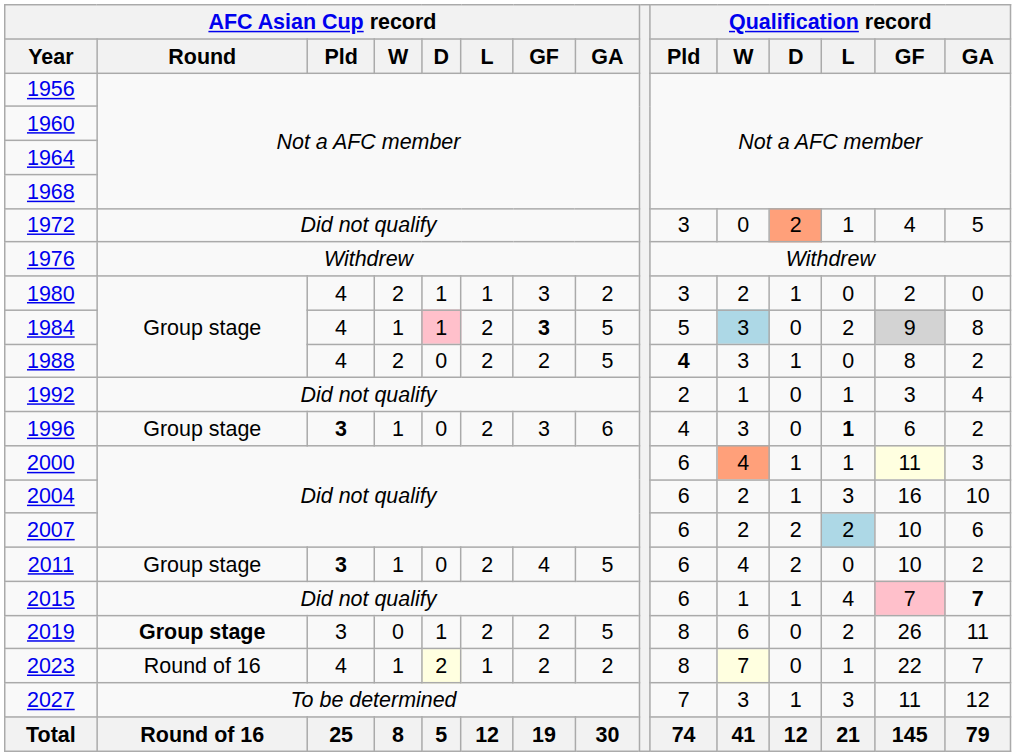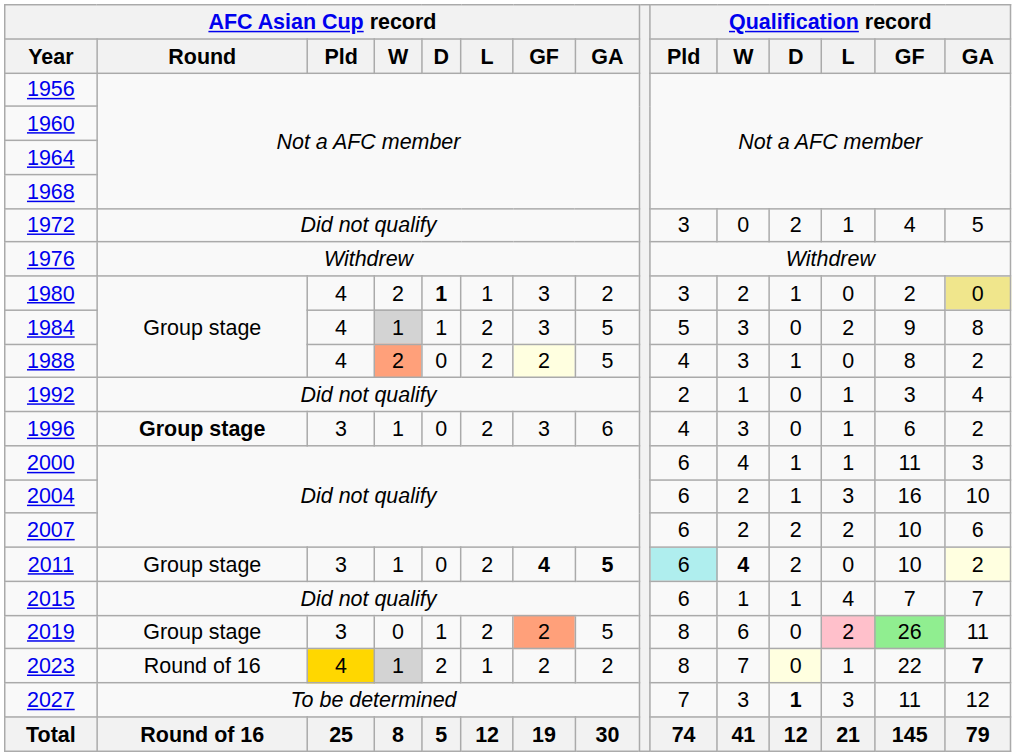1972 | Qualification record / D: lightsalmon background -> no background
1980 | AFC Asian Cup record / D: normal -> bold
1980 | Qualification record / GA: no background -> khaki background
1984 | AFC Asian Cup record / W: no background -> lightgrey background
1984 | AFC Asian Cup record / D: pink background -> no background
1984 | AFC Asian Cup record / GF: bold -> normal
1984 | Qualification record / W: lightblue background -> no background
1984 | Qualification record / GF: lightgrey background -> no background
1988 | AFC Asian Cup record / W: no background -> lightsalmon background
1988 | AFC Asian Cup record / GF: no background -> lightyellow background
1988 | Qualification record / Pld: bold -> normal
1996 | AFC Asian Cup record / Round: normal -> bold
1996 | AFC Asian Cup record / Pld: bold -> normal
1996 | Qualification record / L: bold -> normal
2000 | Qualification record / W: lightsalmon background -> no background
2000 | Qualification record / GF: lightyellow background -> no background
2007 | Qualification record / L: lightblue background -> no background
2011 | AFC Asian Cup record / Pld: bold -> normal
2011 | AFC Asian Cup record / GF: normal -> bold
2011 | AFC Asian Cup record / GA: normal -> bold
2011 | Qualification record / Pld: no background -> paleturquoise background
2011 | Qualification record / W: normal -> bold
2011 | Qualification record / GA: no background -> lightyellow background
2015 | Qualification record / GF: pink background -> no background
2015 | Qualification record / GA: bold -> normal
2019 | AFC Asian Cup record / Round: bold -> normal
2019 | AFC Asian Cup record / GF: no background -> lightsalmon background
2019 | Qualification record / L: no background -> pink background
2019 | Qualification record / GF: no background -> lightgreen background
2023 | AFC Asian Cup record / Pld: no background -> gold background
2023 | AFC Asian Cup record / W: no background -> lightgrey background
2023 | AFC Asian Cup record / D: lightyellow background -> no background
2023 | Qualification record / W: lightyellow background -> no background
2023 | Qualification record / D: no background -> lightyellow background
2023 | Qualification record / GA: normal -> bold
2027 | Qualification record / D: normal -> bold
